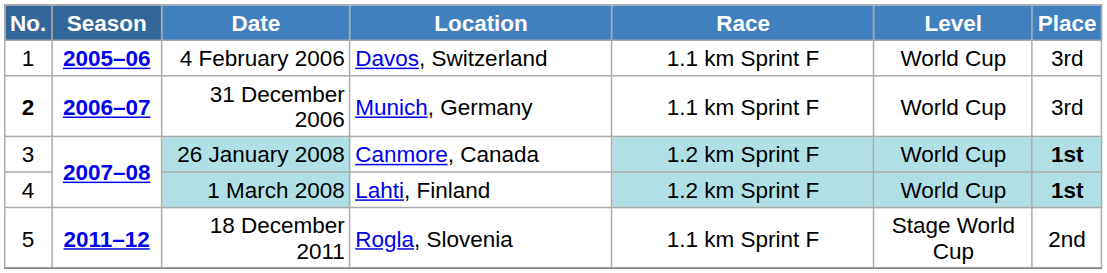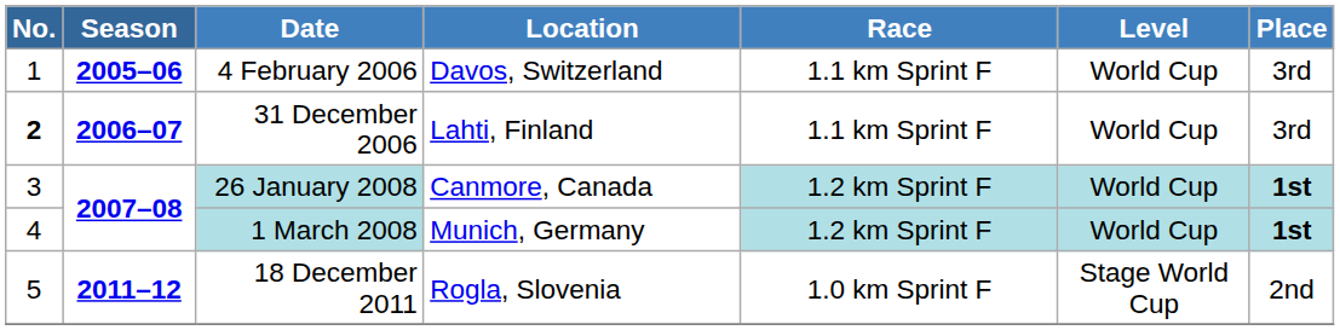31 December 2006 | Location: Munich, Germany -> Lahti, Finland
1 March 2008 | Location: Lahti, Finland -> Munich, Germany
18 December 2011 | Race: 1.1 km Sprint F -> 1.0 km Sprint F
